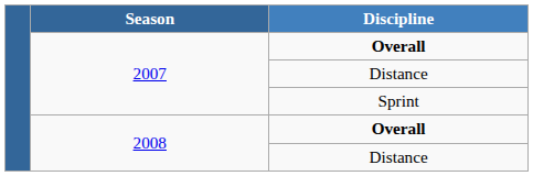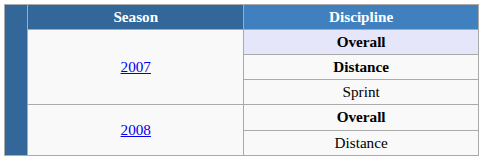2007 / Overall | column 3: no background -> lavender background
2007 / Distance | column 3: normal -> bold
